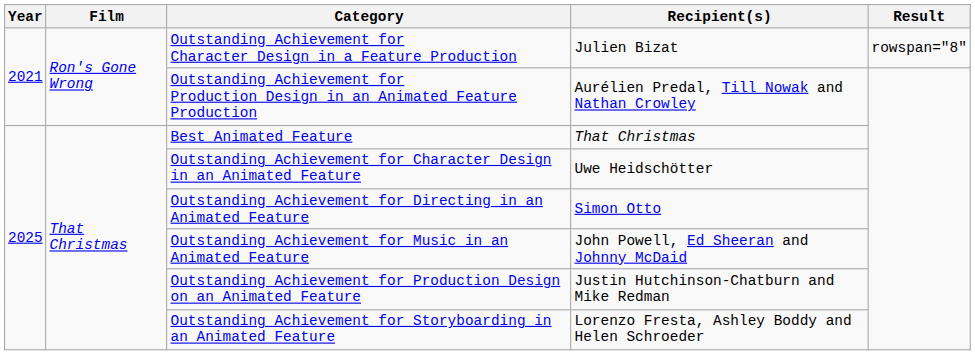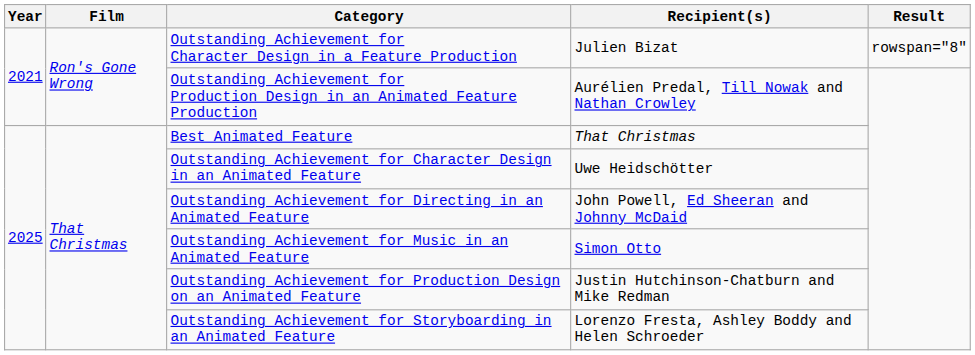Outstanding Achievement for Directing in an Animated Feature | Recipient(s): Simon Otto -> John Powell, Ed Sheeran and Johnny McDaid
Outstanding Achievement for Music in an Animated Feature | Recipient(s): John Powell, Ed Sheeran and Johnny McDaid -> Simon Otto
